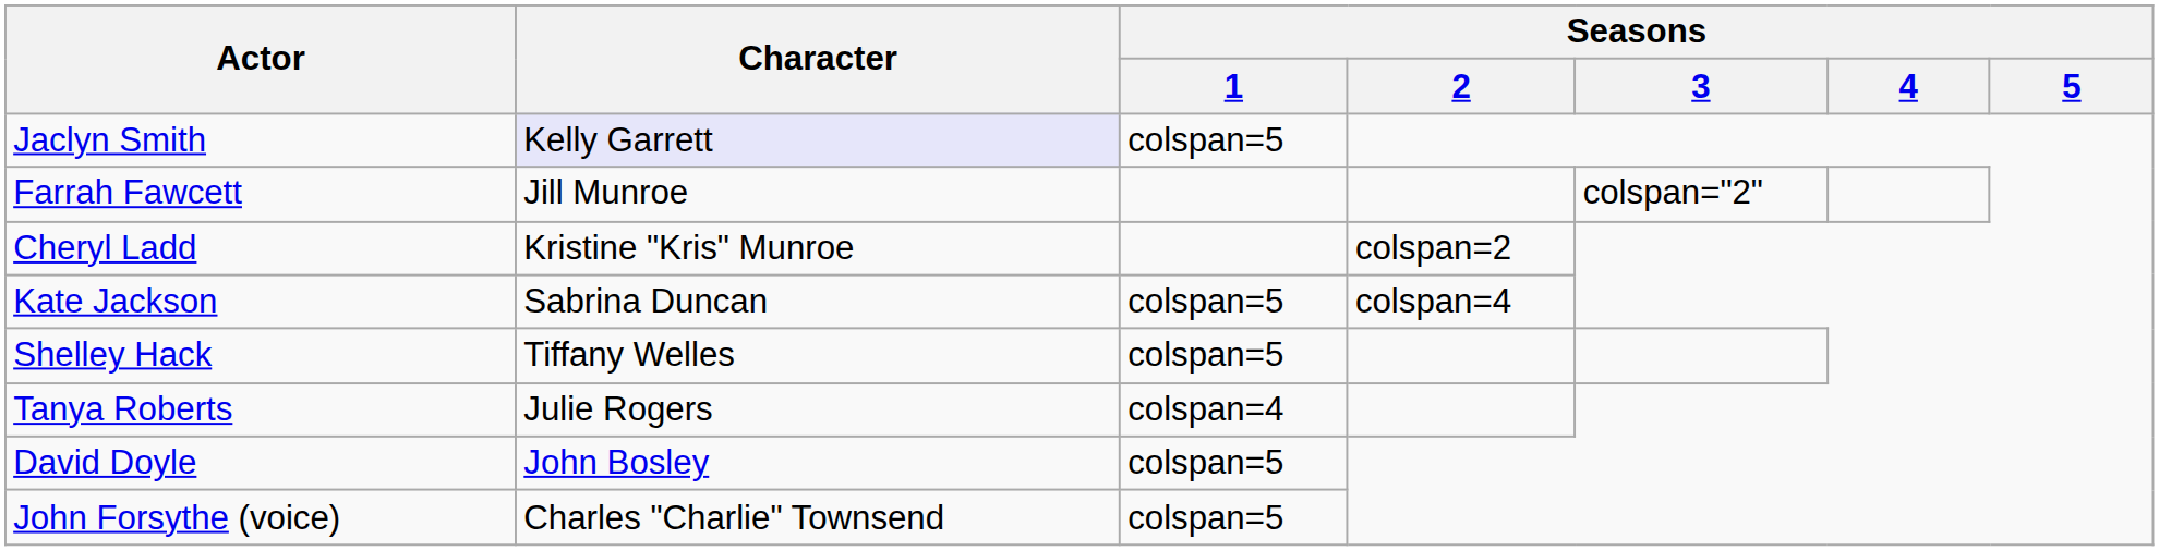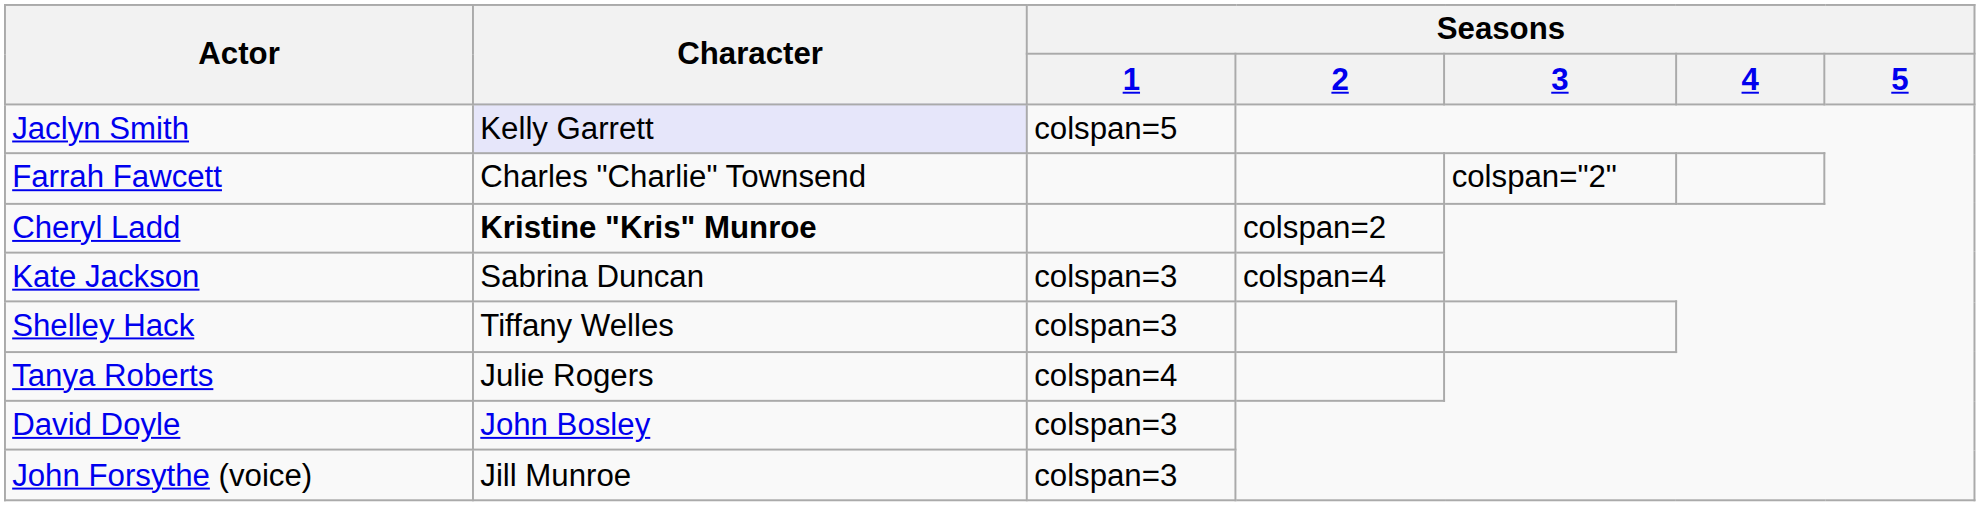Farrah Fawcett | Character: Jill Munroe -> Charles "Charlie" Townsend
Cheryl Ladd | Character: normal -> bold
Kate Jackson | Seasons / 1: colspan=5 -> colspan=3
Shelley Hack | Seasons / 1: colspan=5 -> colspan=3
David Doyle | Seasons / 1: colspan=5 -> colspan=3
John Forsythe (voice) | Character: Charles "Charlie" Townsend -> Jill Munroe
John Forsythe (voice) | Seasons / 1: colspan=5 -> colspan=3
